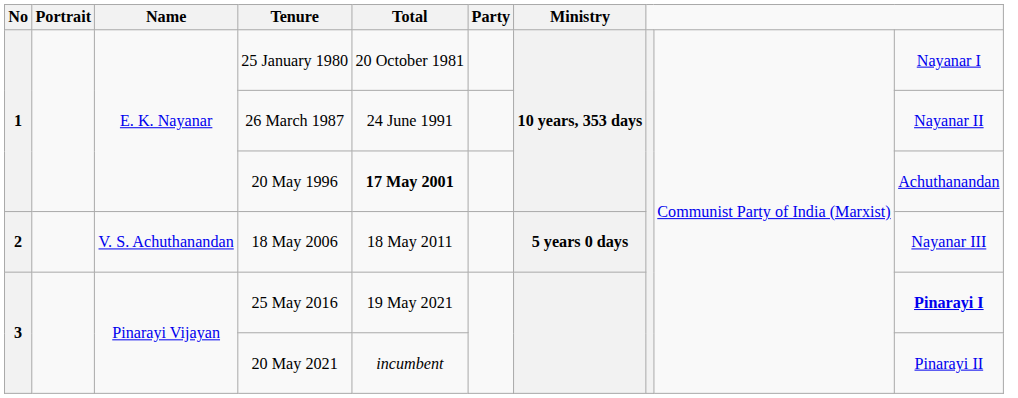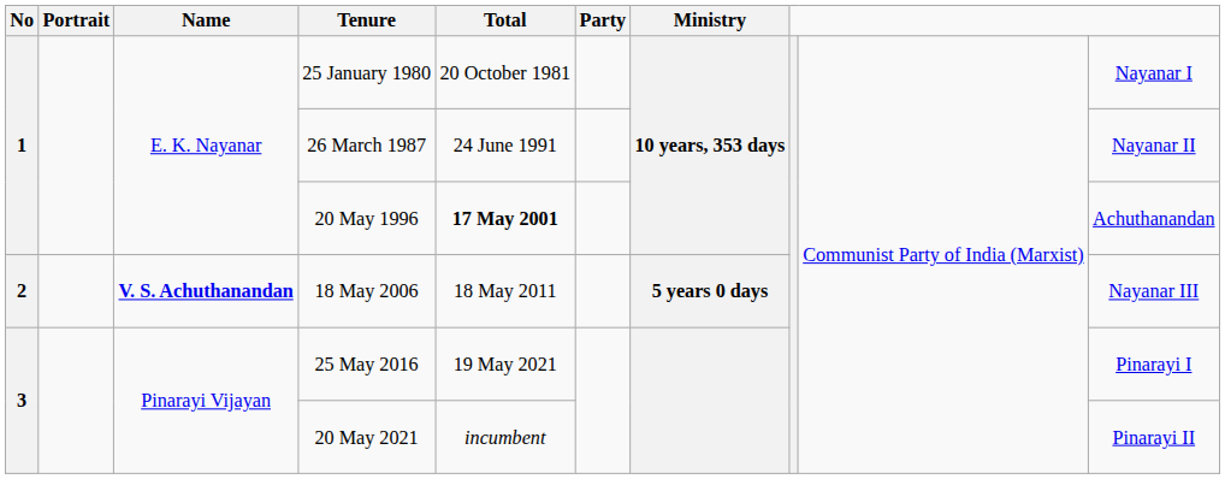18 May 2006 | Name: normal -> bold
25 May 2016 | column 10: bold -> normal
